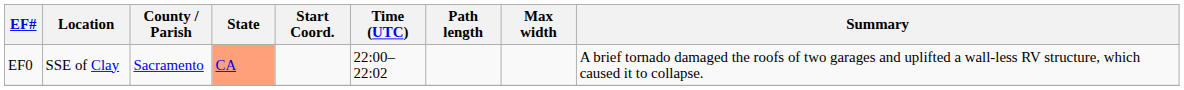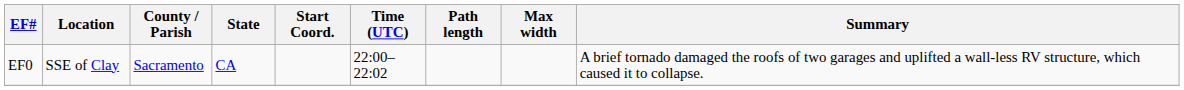EF0 | State: lightsalmon background -> no background
